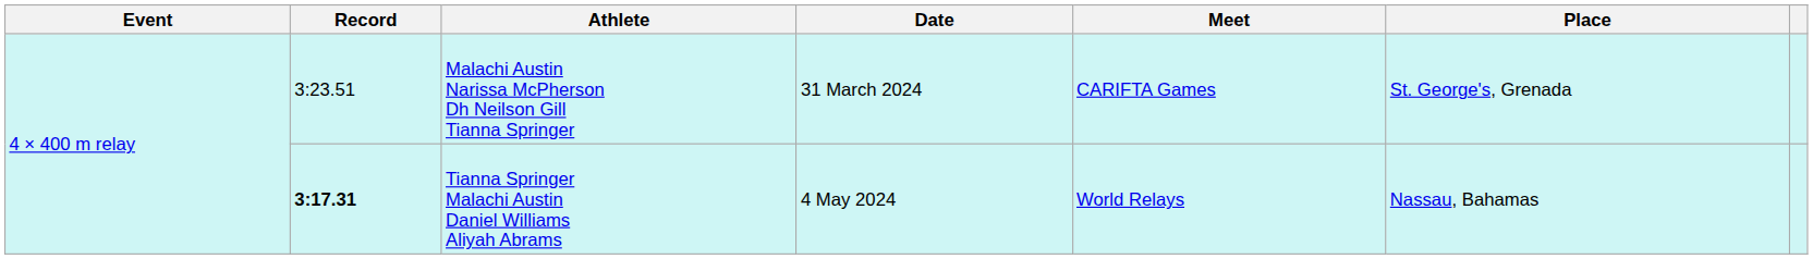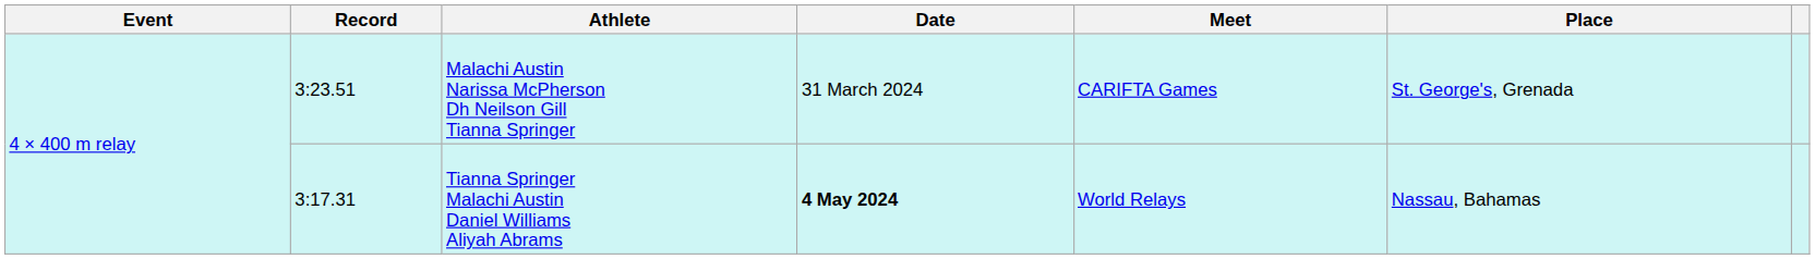Tianna Springer Malachi Austin Daniel Williams Aliyah Abrams | Record: bold -> normal
Tianna Springer Malachi Austin Daniel Williams Aliyah Abrams | Date: normal -> bold
